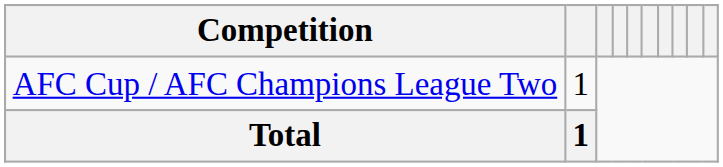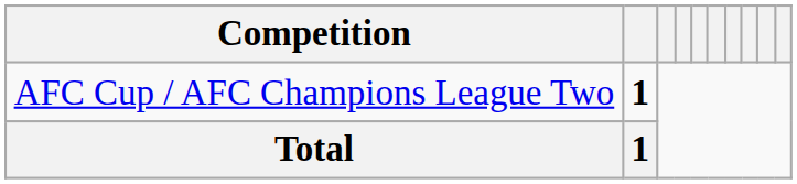AFC Cup / AFC Champions League Two | column 2: normal -> bold
